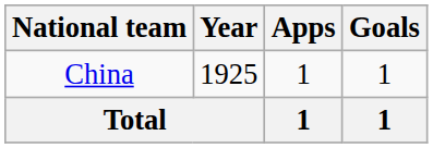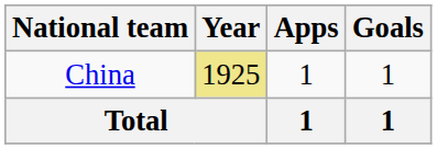China | Year: no background -> khaki background
